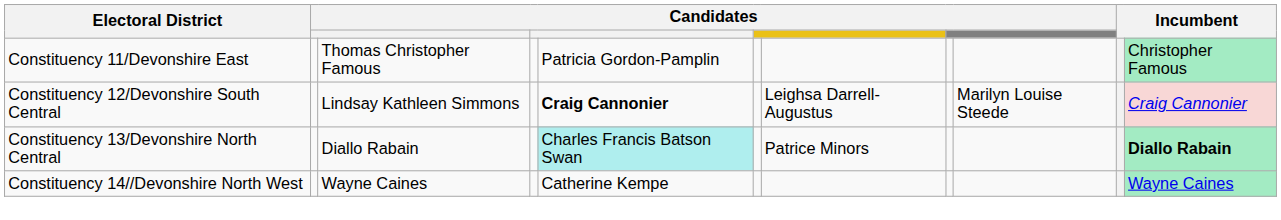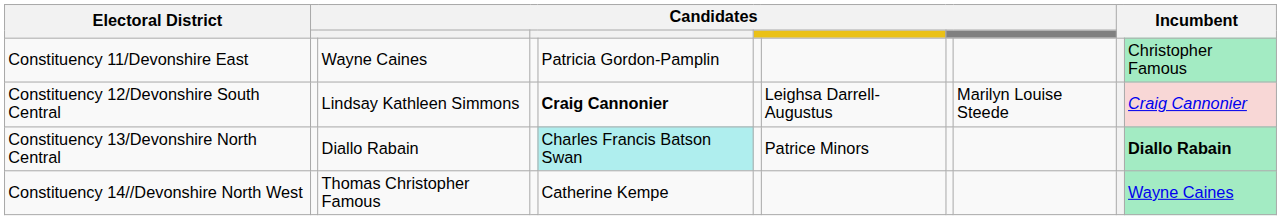Constituency 11/Devonshire East | column 3: Thomas Christopher Famous -> Wayne Caines
Constituency 14//Devonshire North West | column 3: Wayne Caines -> Thomas Christopher Famous
